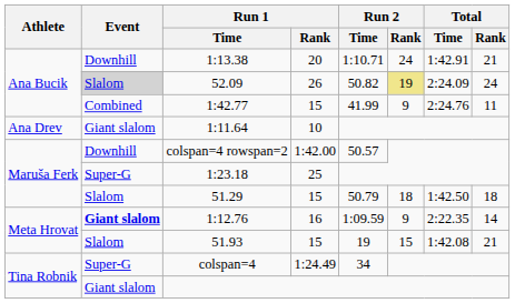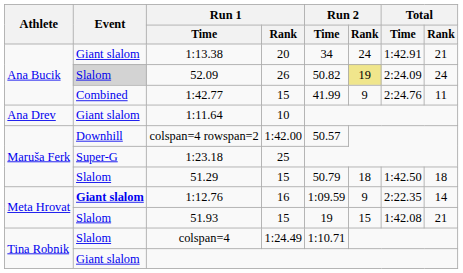1:13.38 | Event: Downhill -> Giant slalom
1:13.38 | Run 2 / Time: 1:10.71 -> 34
colspan=4 | Event: Super-G -> Slalom
colspan=4 | Run 2 / Time: 34 -> 1:10.71
